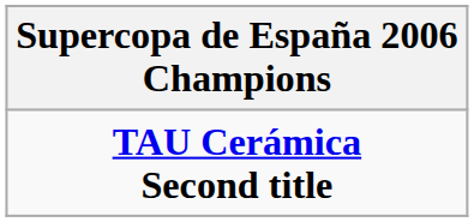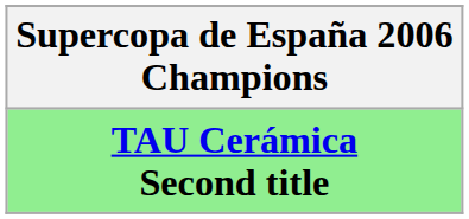row 2 | column 1: no background -> lightgreen background
